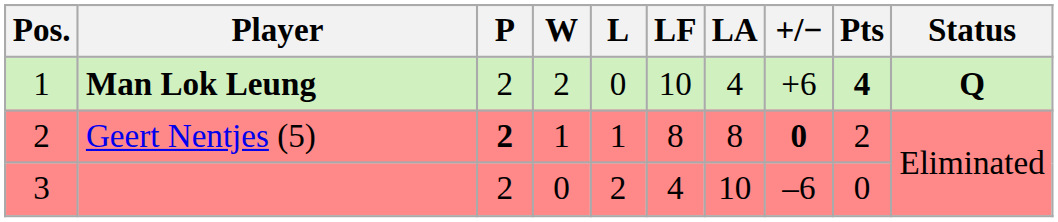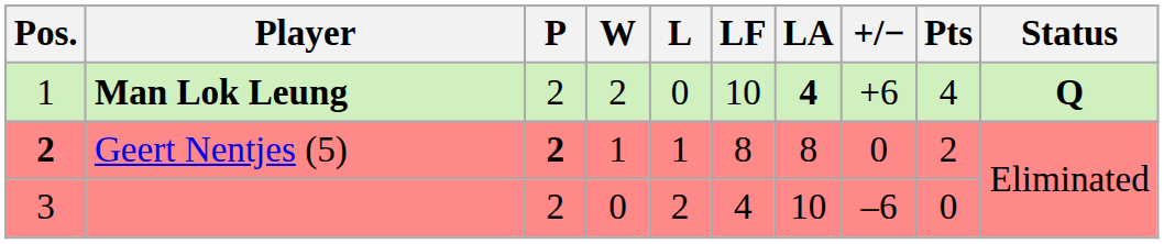Man Lok Leung | LA: normal -> bold
Man Lok Leung | Pts: bold -> normal
Geert Nentjes (5) | Pos.: normal -> bold
Geert Nentjes (5) | +/−: bold -> normal
